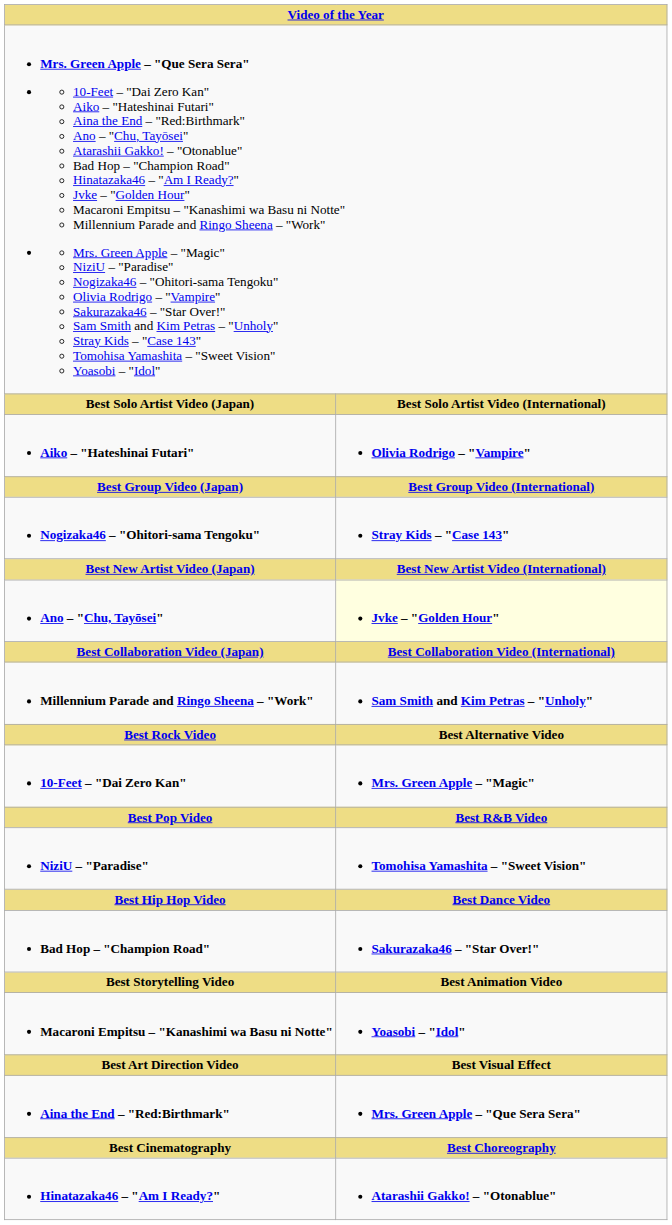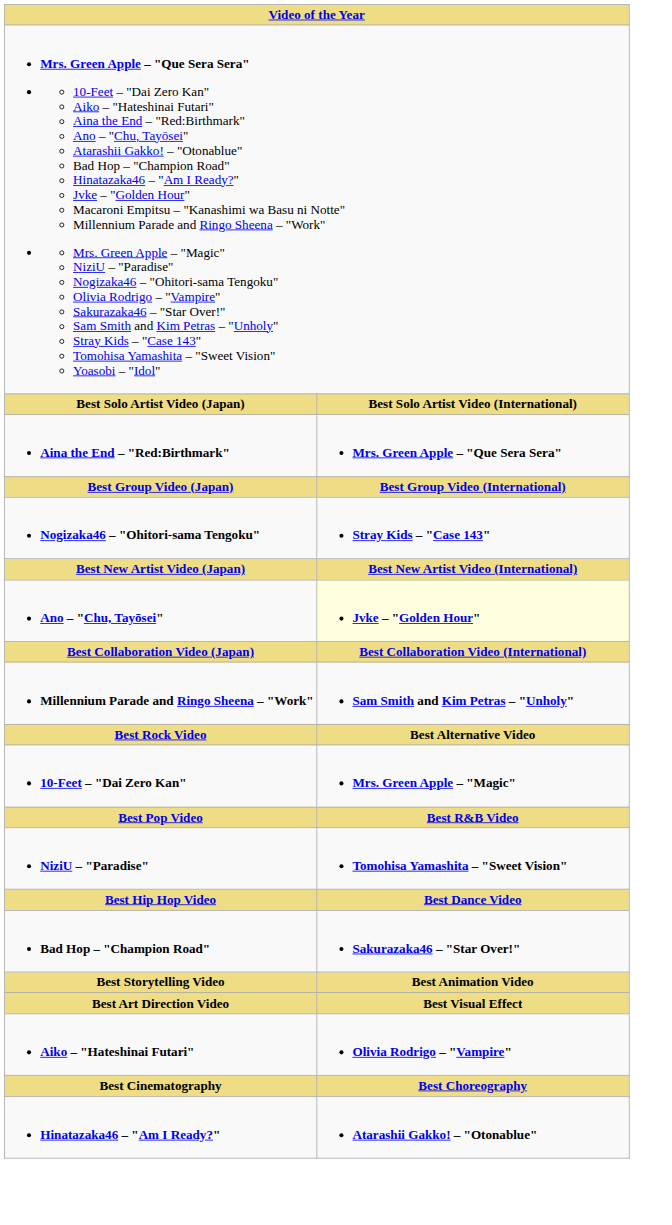rows swapped: Aiko – "Hateshinai Futari" <-> Aina the End – "Red:Birthmark"
- row: Macaroni Empitsu – "Kanashimi wa Basu ni Notte" | Yoasobi – "Idol"
